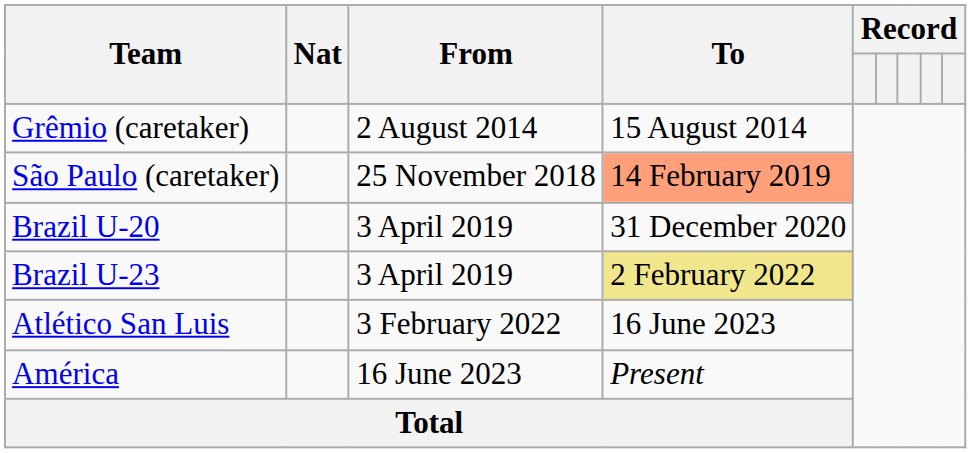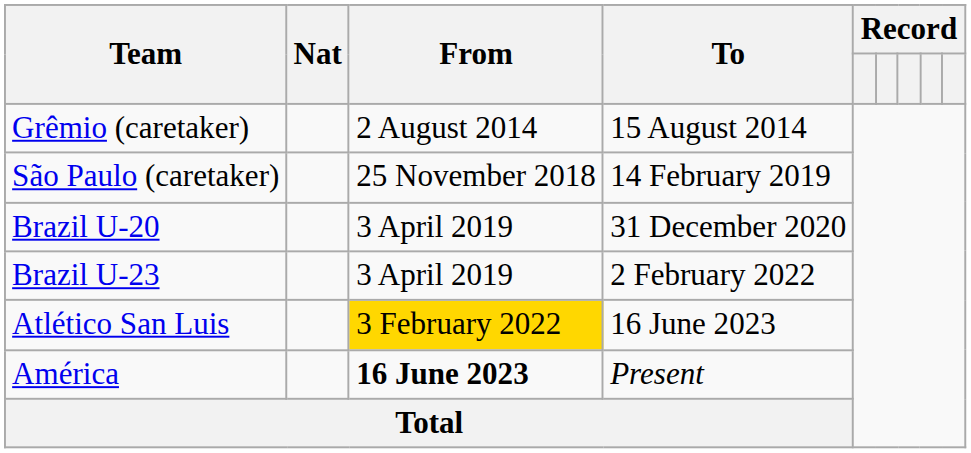São Paulo (caretaker) | To: lightsalmon background -> no background
Brazil U-23 | To: khaki background -> no background
Atlético San Luis | From: no background -> gold background
América | From: normal -> bold
